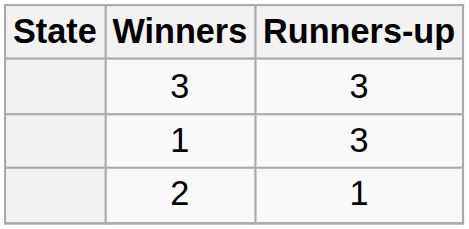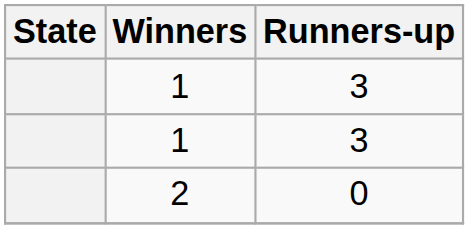row 2 | Winners: 3 -> 1
row 4 | Runners-up: 1 -> 0
